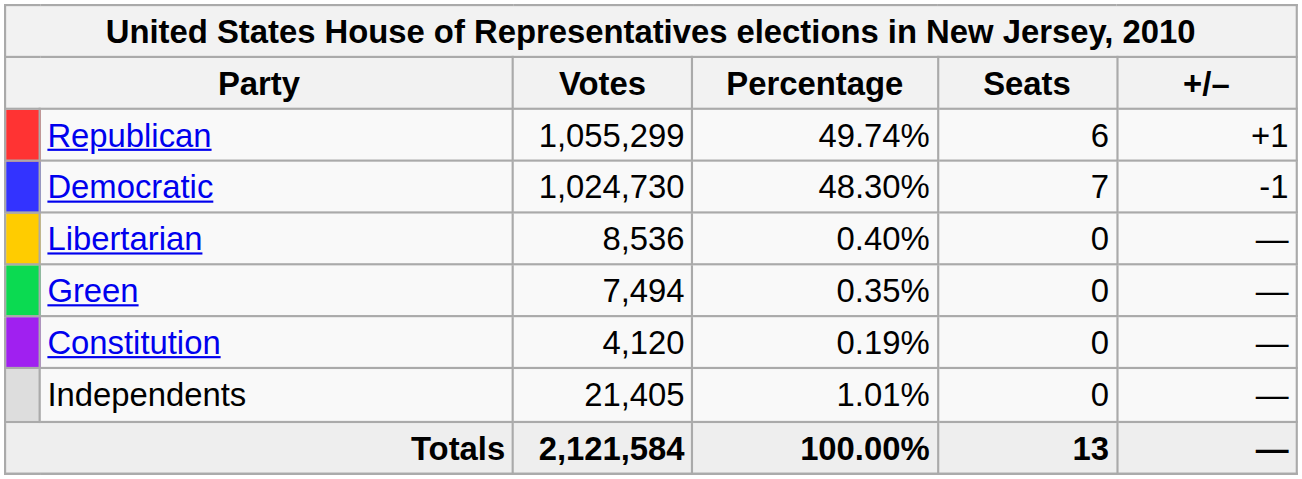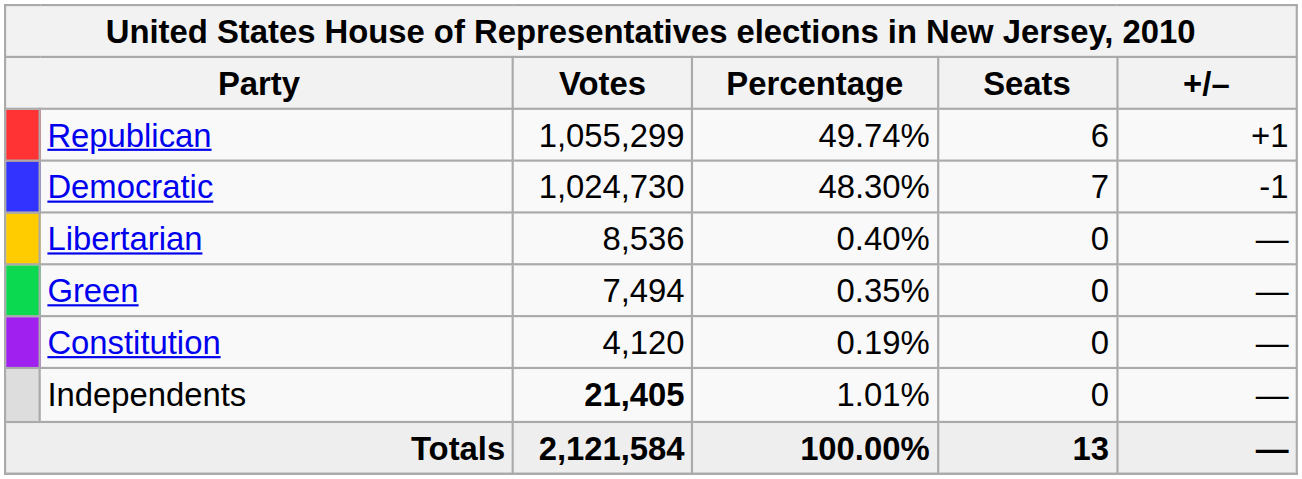Independents | Votes: normal -> bold
